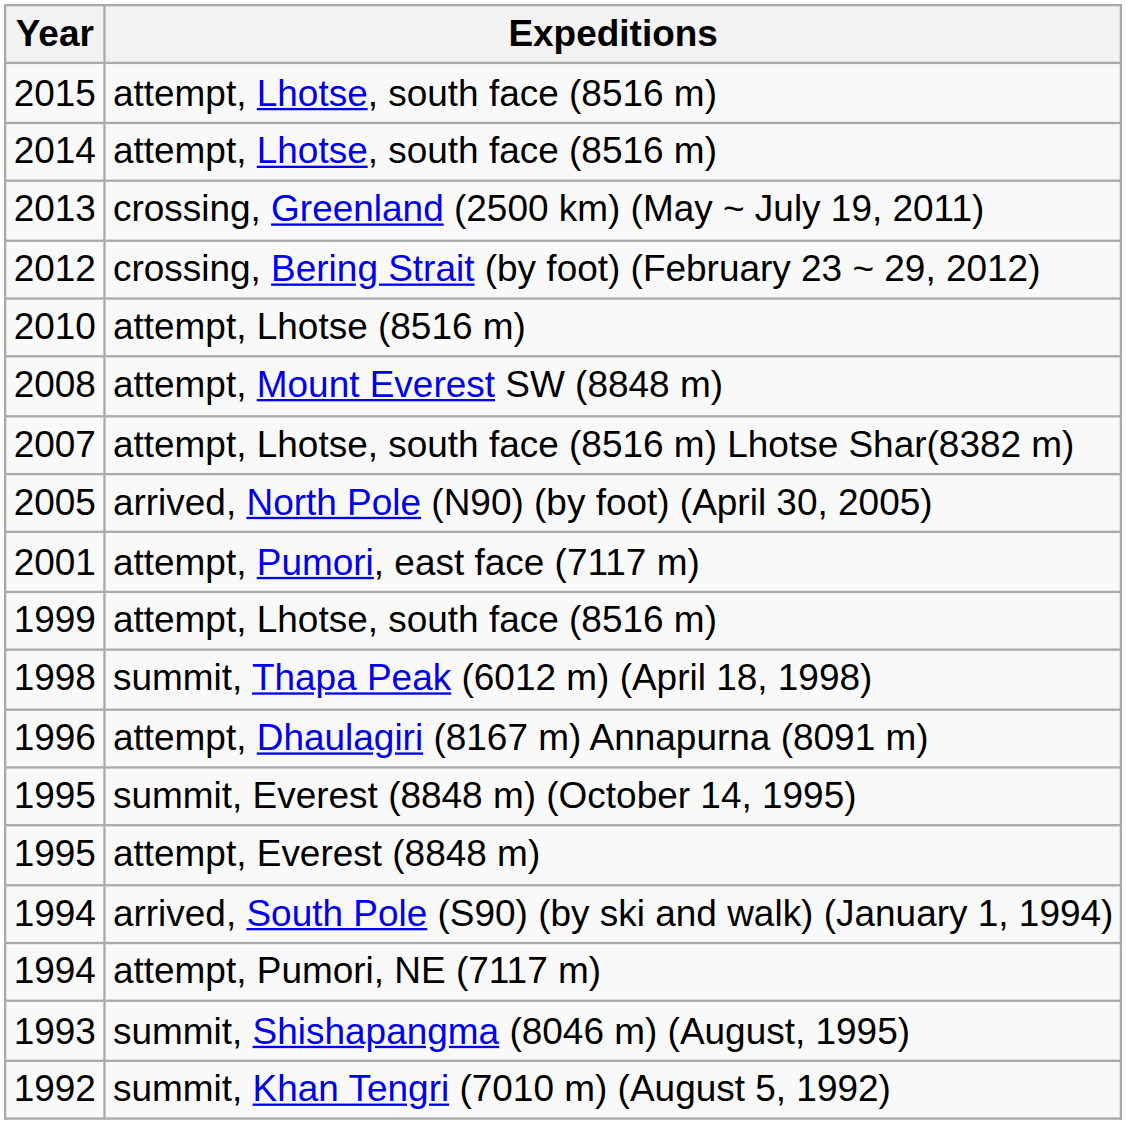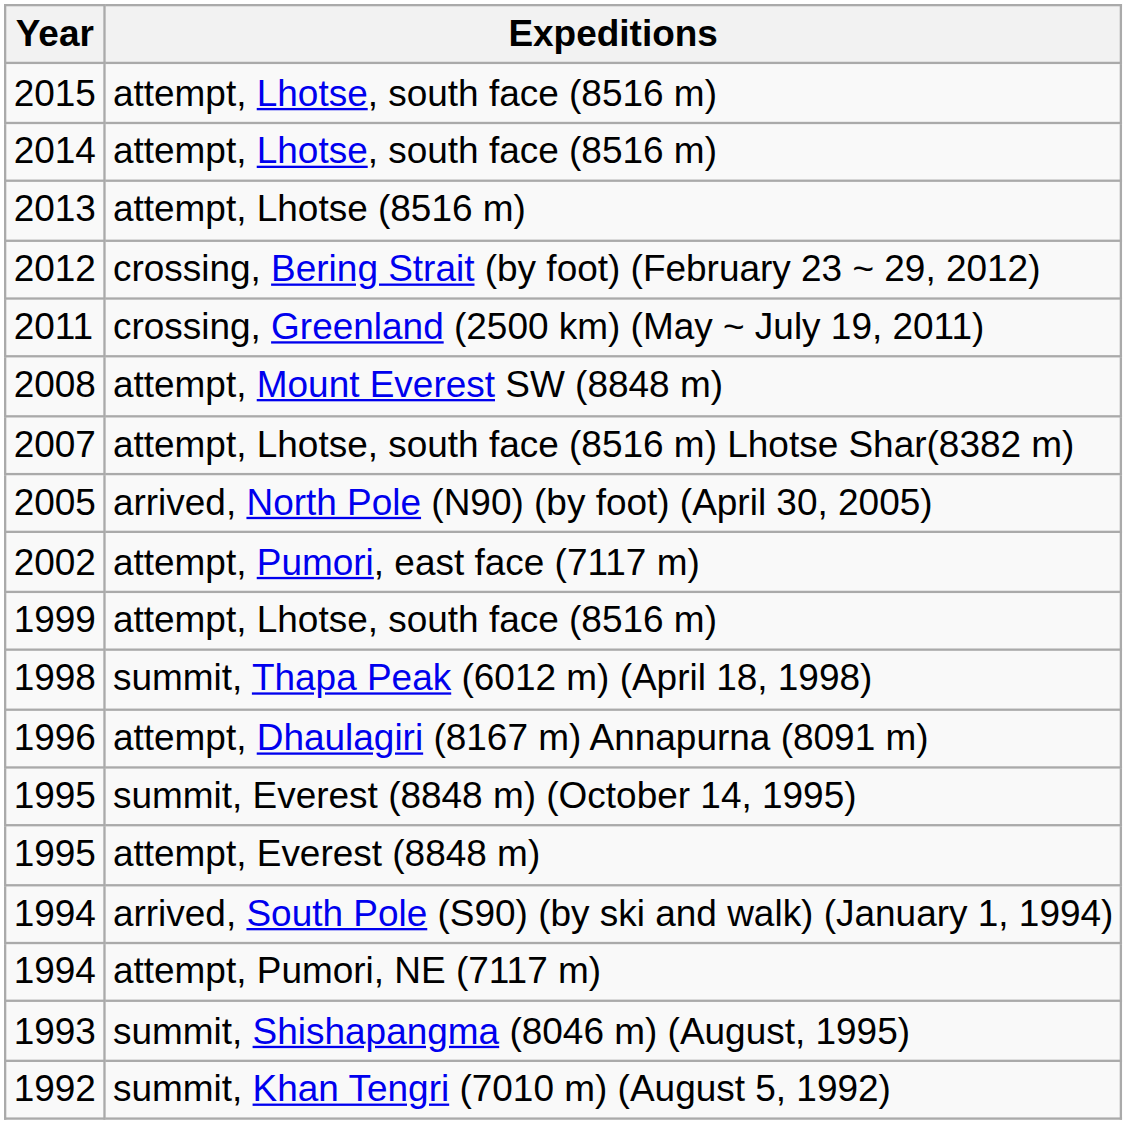row 4 | Expeditions: crossing, Greenland (2500 km) (May ~ July 19, 2011) -> attempt, Lhotse (8516 m)
row 6 | Year: 2010 -> 2011
row 6 | Expeditions: attempt, Lhotse (8516 m) -> crossing, Greenland (2500 km) (May ~ July 19, 2011)
row 10 | Year: 2001 -> 2002
